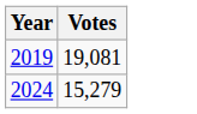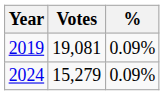+ column: % | 0.09% | 0.09%
